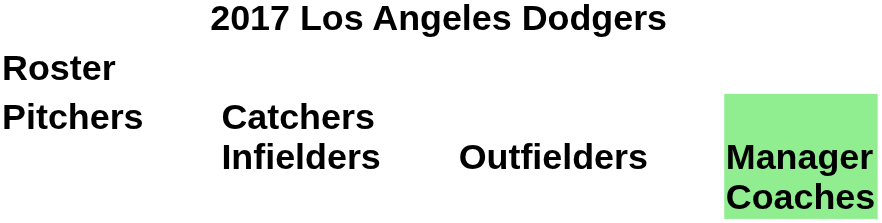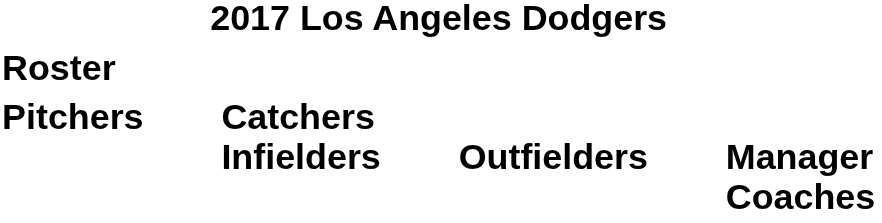Pitchers | column 4: lightgreen background -> no background
